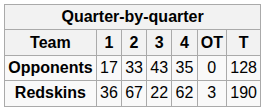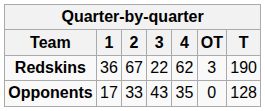rows swapped: Redskins <-> Opponents
